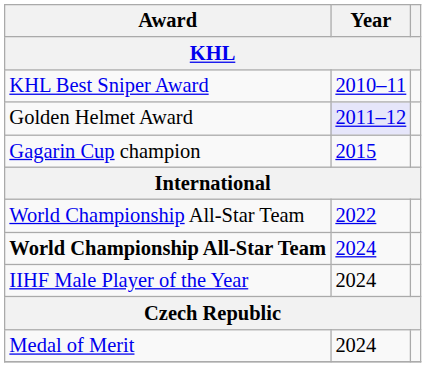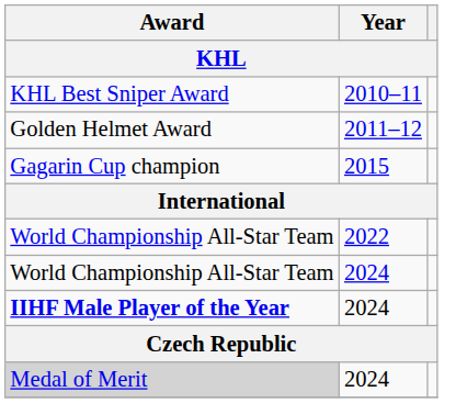Golden Helmet Award | Year: lavender background -> no background
World Championship All-Star Team / 2024 | Award: bold -> normal
IIHF Male Player of the Year | Award: normal -> bold
Medal of Merit | Award: no background -> lightgrey background
